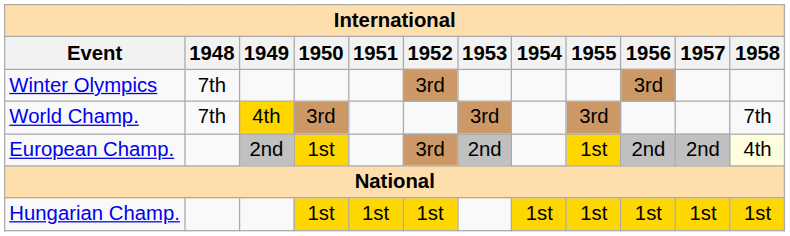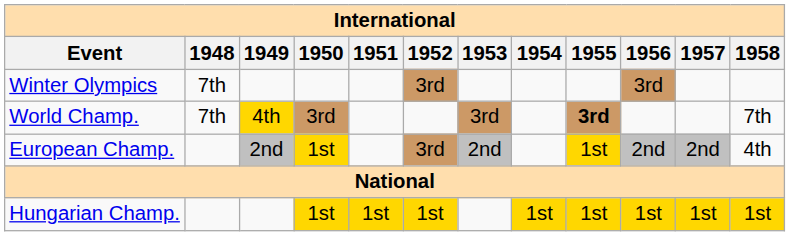World Champ. | 1955: normal -> bold
European Champ. | 1958: lightyellow background -> no background
